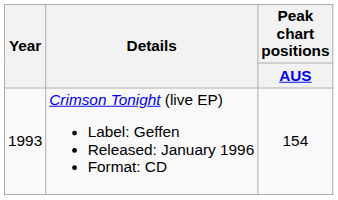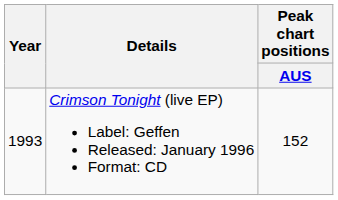row 3 | Peak chart positions / AUS: 154 -> 152
